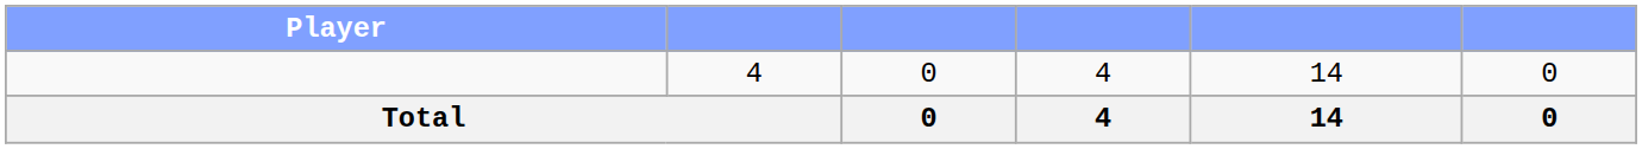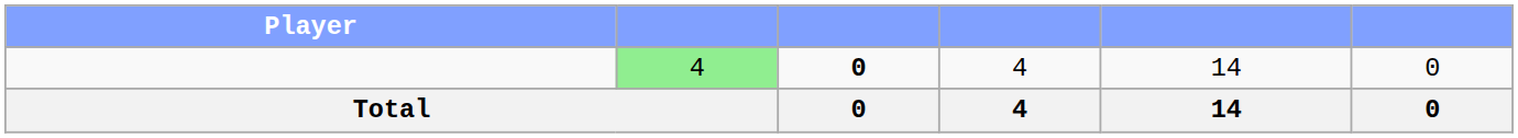row 2 | column 2: no background -> lightgreen background
row 2 | column 3: normal -> bold
